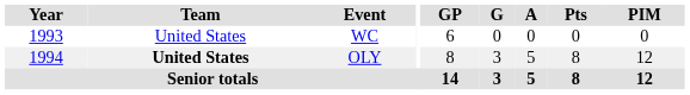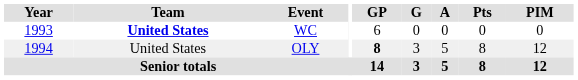WC | Team: normal -> bold
OLY | Team: bold -> normal
OLY | GP: normal -> bold
